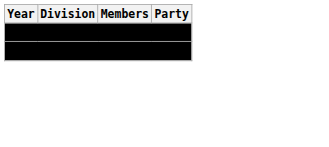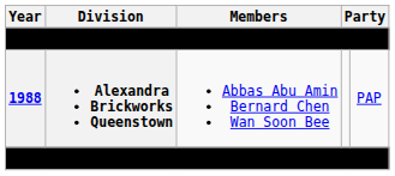+ row: 1988 | Alexandra Brickworks Queenstown | Abbas Abu Amin Bernard Chen Wan Soon Bee | PAP
